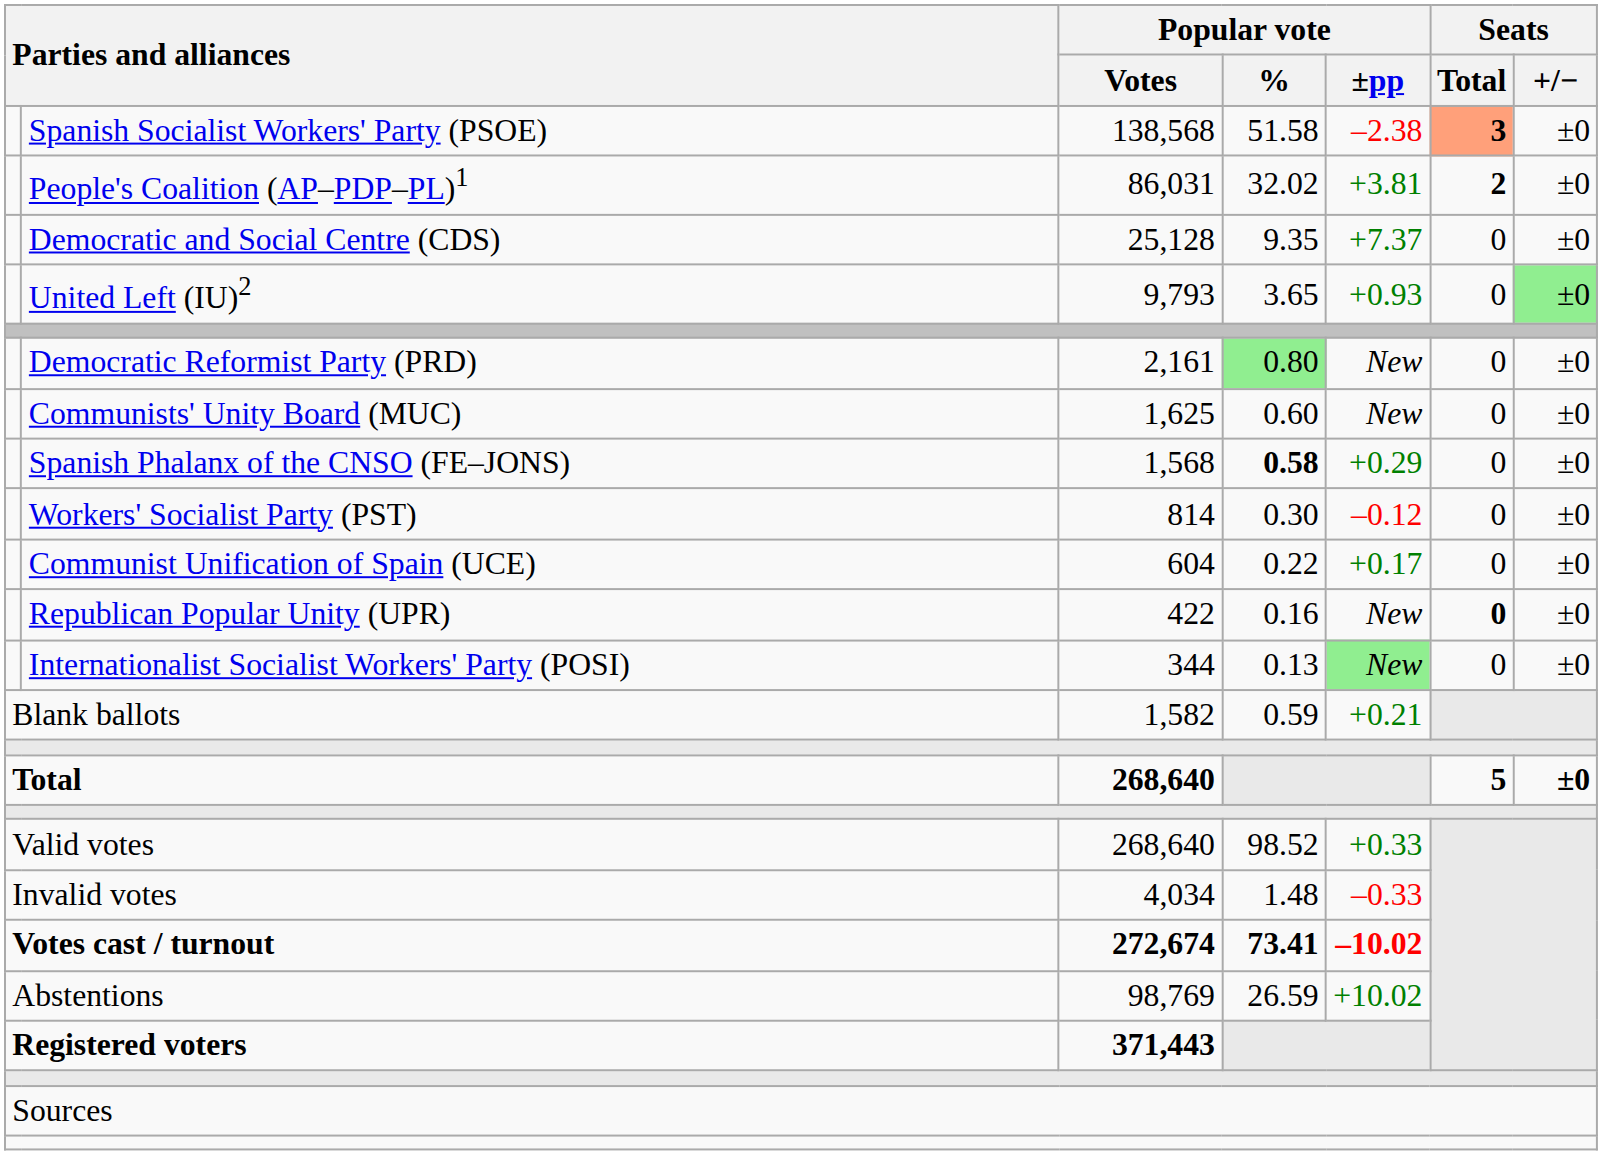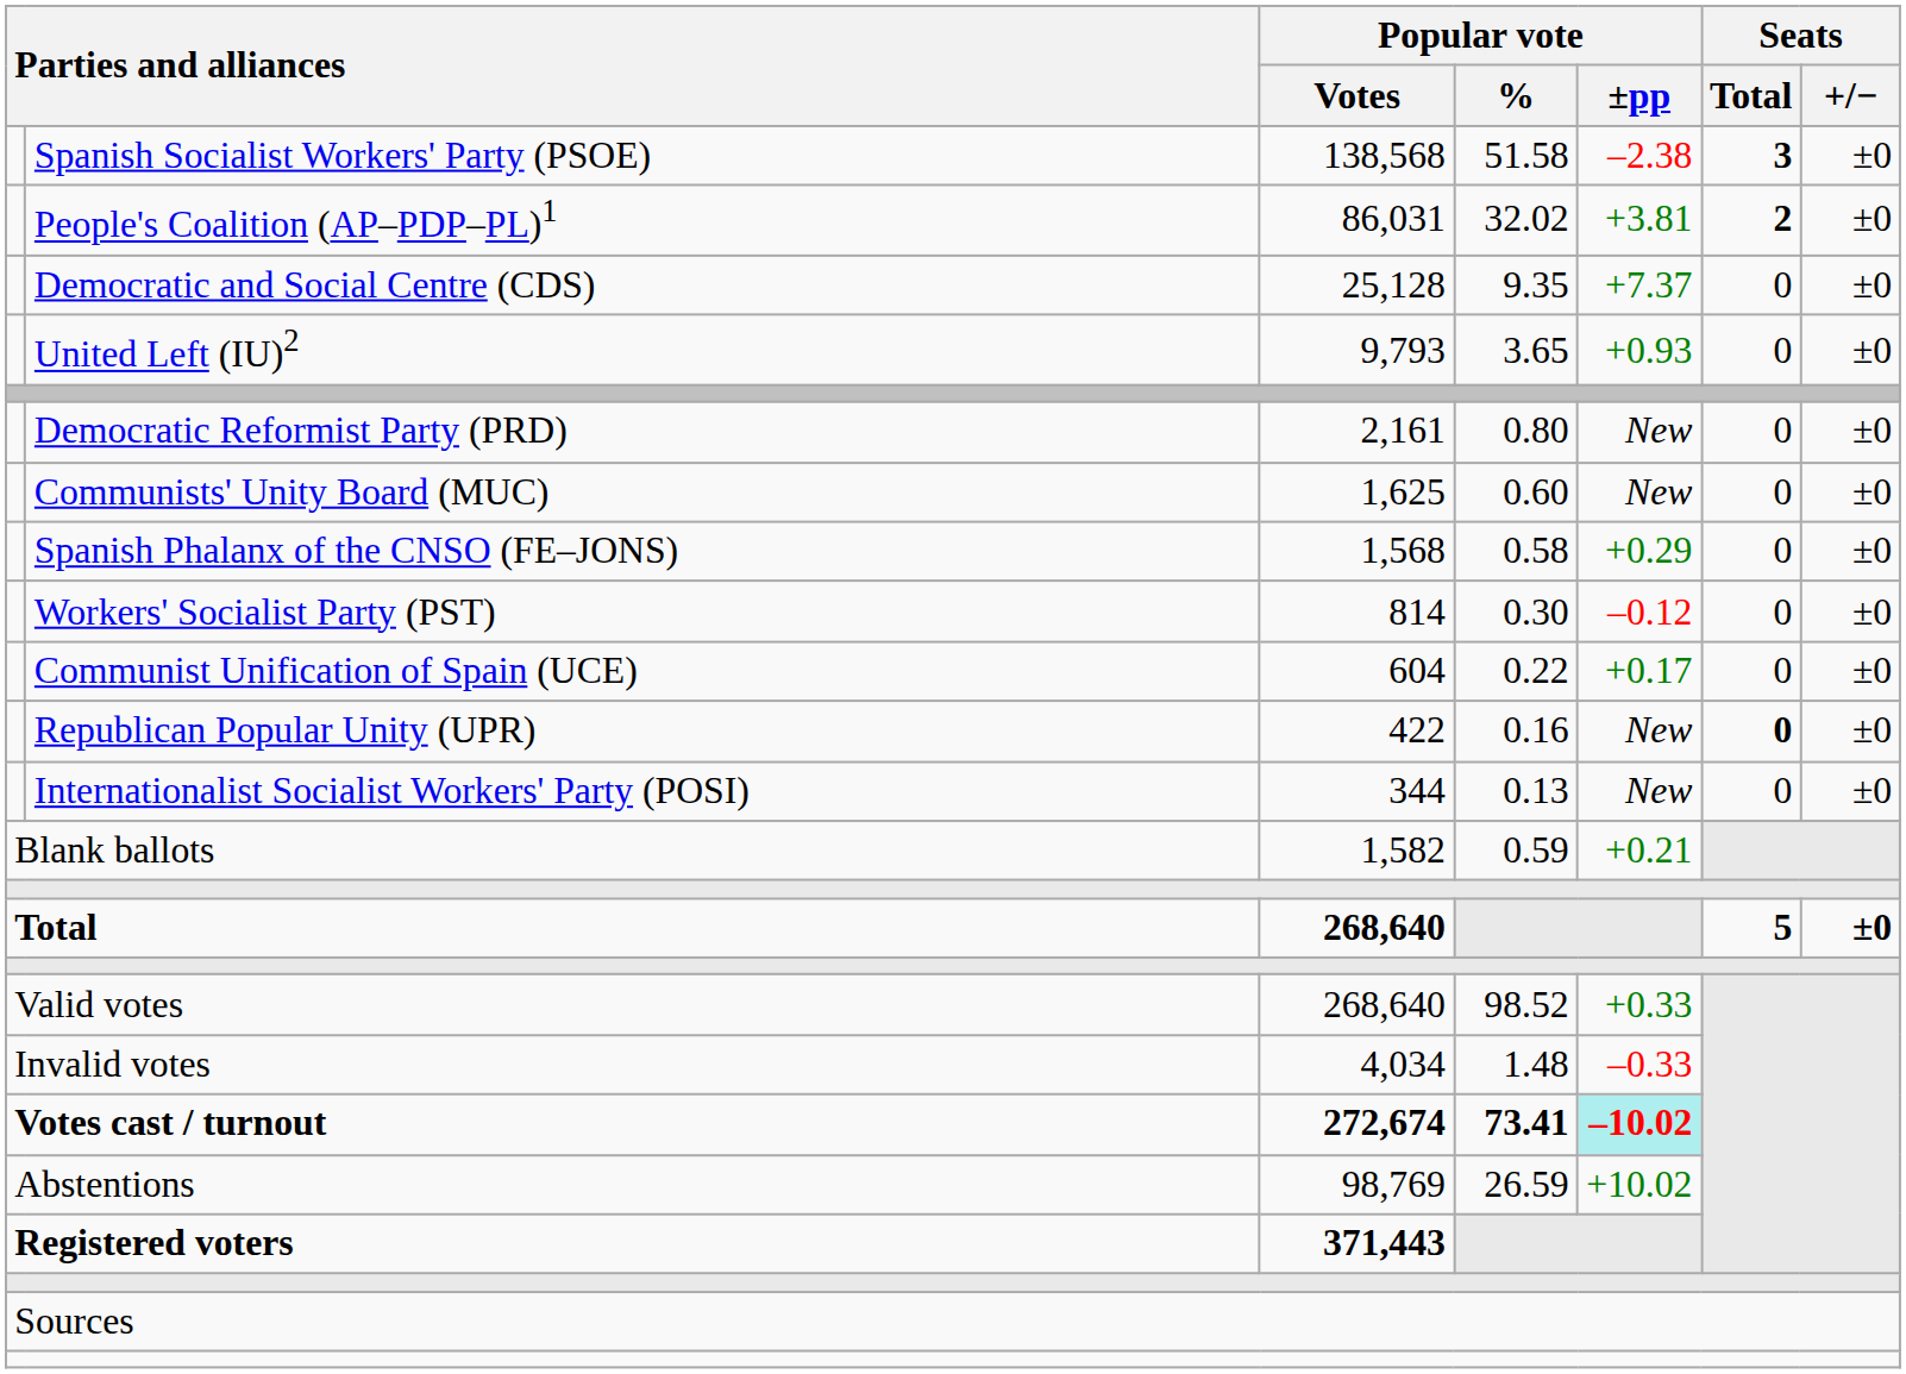Spanish Socialist Workers' Party (PSOE) | Seats / Total: lightsalmon background -> no background
United Left (IU)2 | Seats / +/−: lightgreen background -> no background
Democratic Reformist Party (PRD) | Popular vote / %: lightgreen background -> no background
Spanish Phalanx of the CNSO (FE–JONS) | Popular vote / %: bold -> normal
Internationalist Socialist Workers' Party (POSI) | Popular vote / ±pp: lightgreen background -> no background
Votes cast / turnout | Popular vote / ±pp: no background -> paleturquoise background
